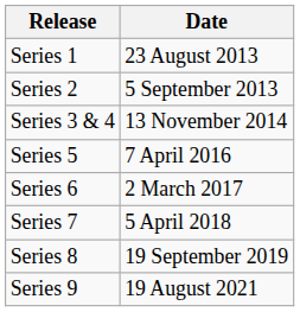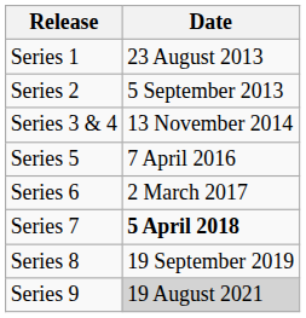Series 7 | Date: normal -> bold
Series 9 | Date: no background -> lightgrey background
